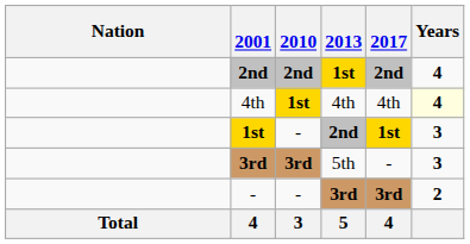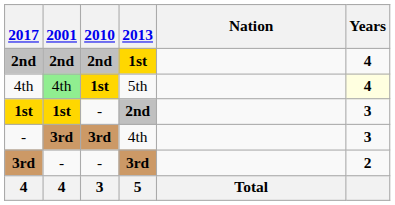columns swapped: Nation <-> 2017
row 3 | 2001: no background -> lightgreen background
row 3 | 2013: 4th -> 5th
row 5 | 2013: 5th -> 4th
